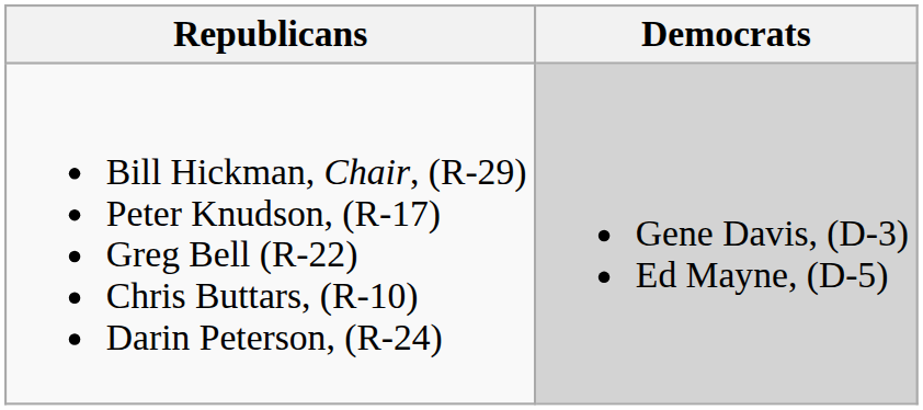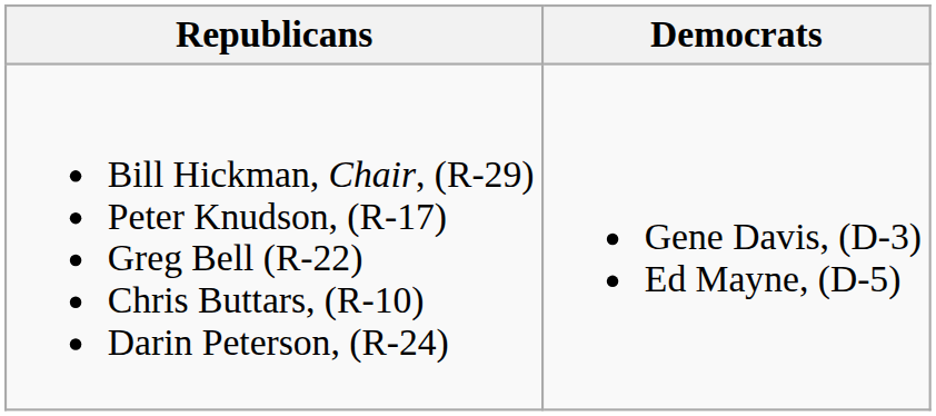row 2 | Democrats: lightgrey background -> no background
